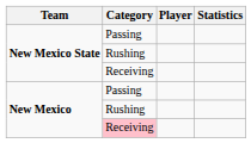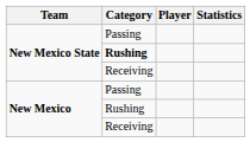New Mexico State / Rushing | Category: normal -> bold
New Mexico / Receiving | Category: pink background -> no background
